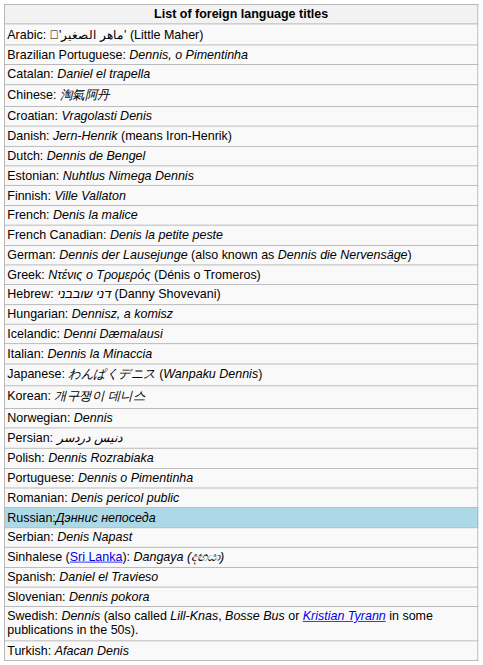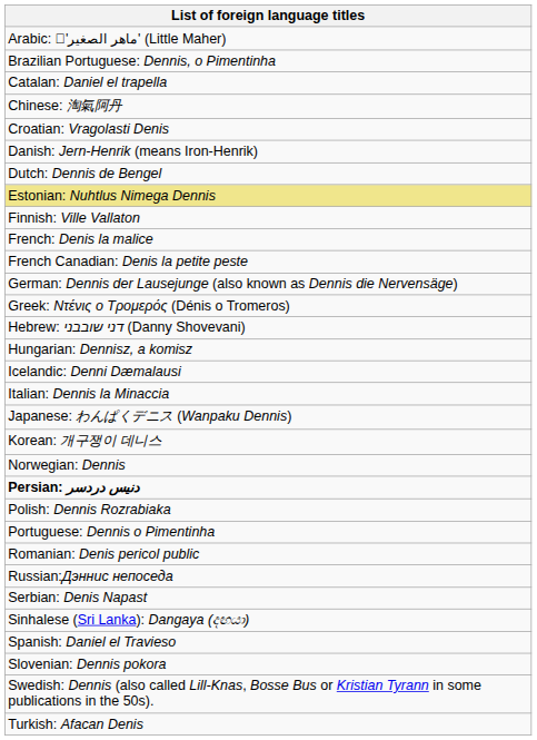row 9 | column 1: no background -> khaki background
row 22 | column 1: normal -> bold
row 26 | column 1: lightblue background -> no background
